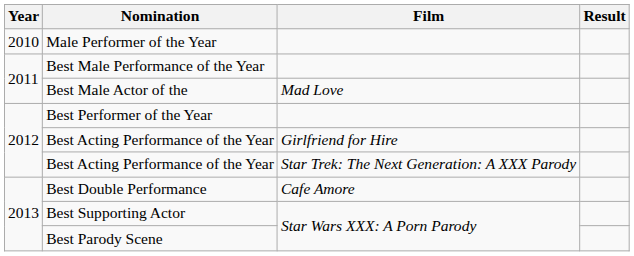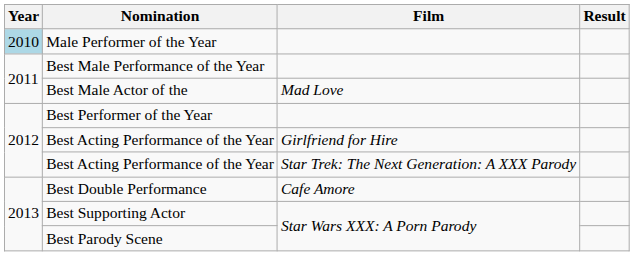Male Performer of the Year | Year: no background -> lightblue background
